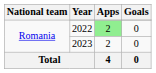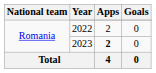2022 | Apps: lightgreen background -> no background
2023 | Apps: normal -> bold
